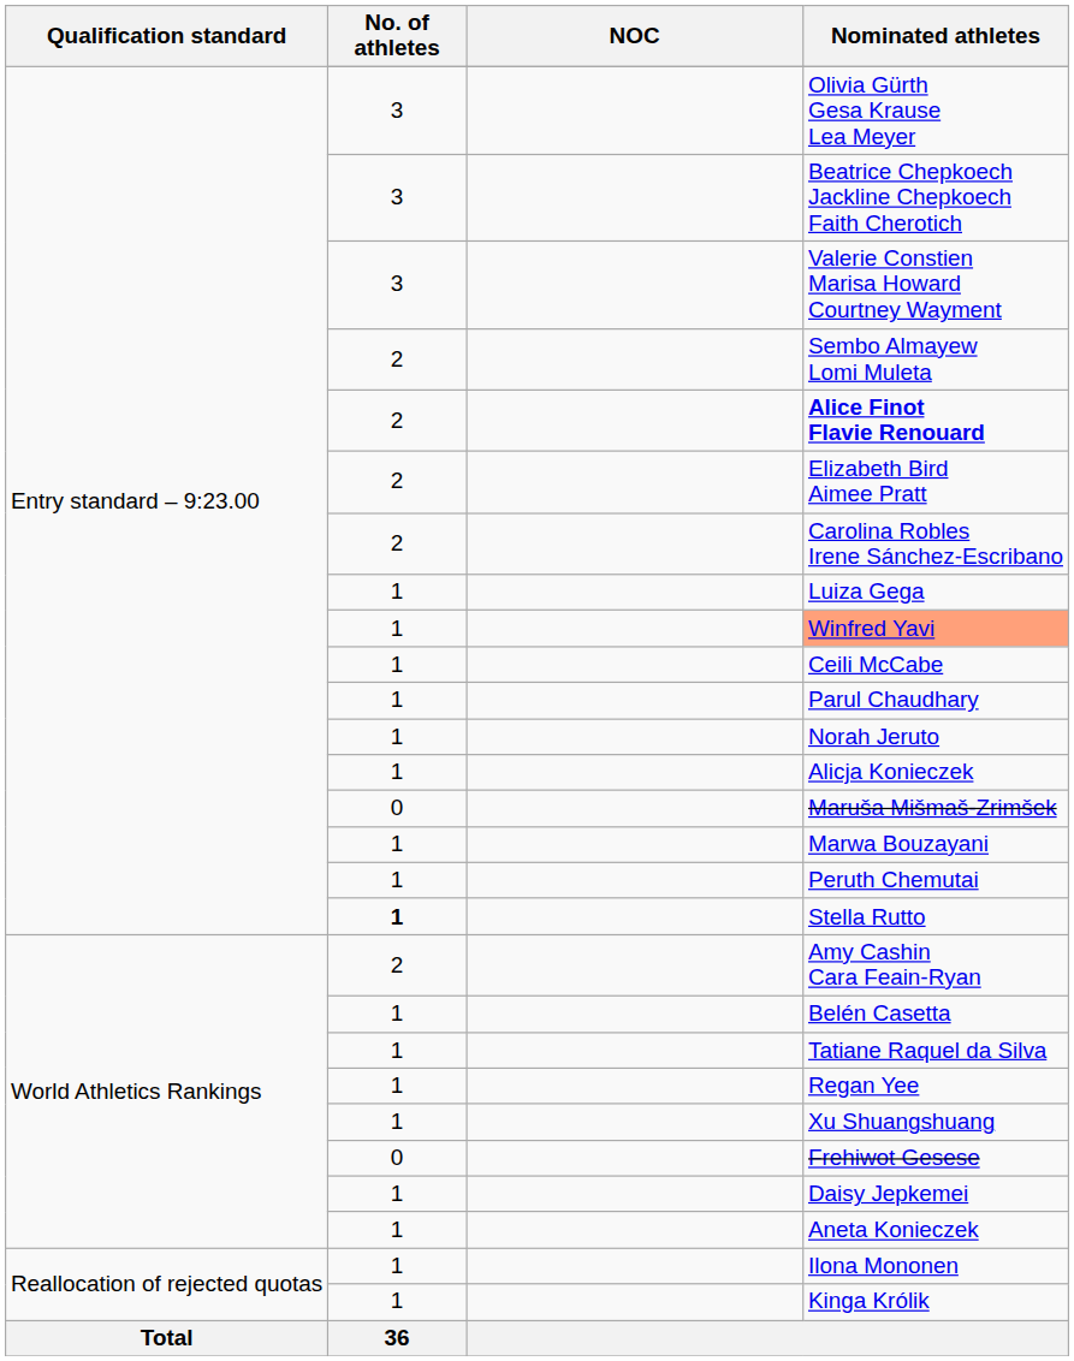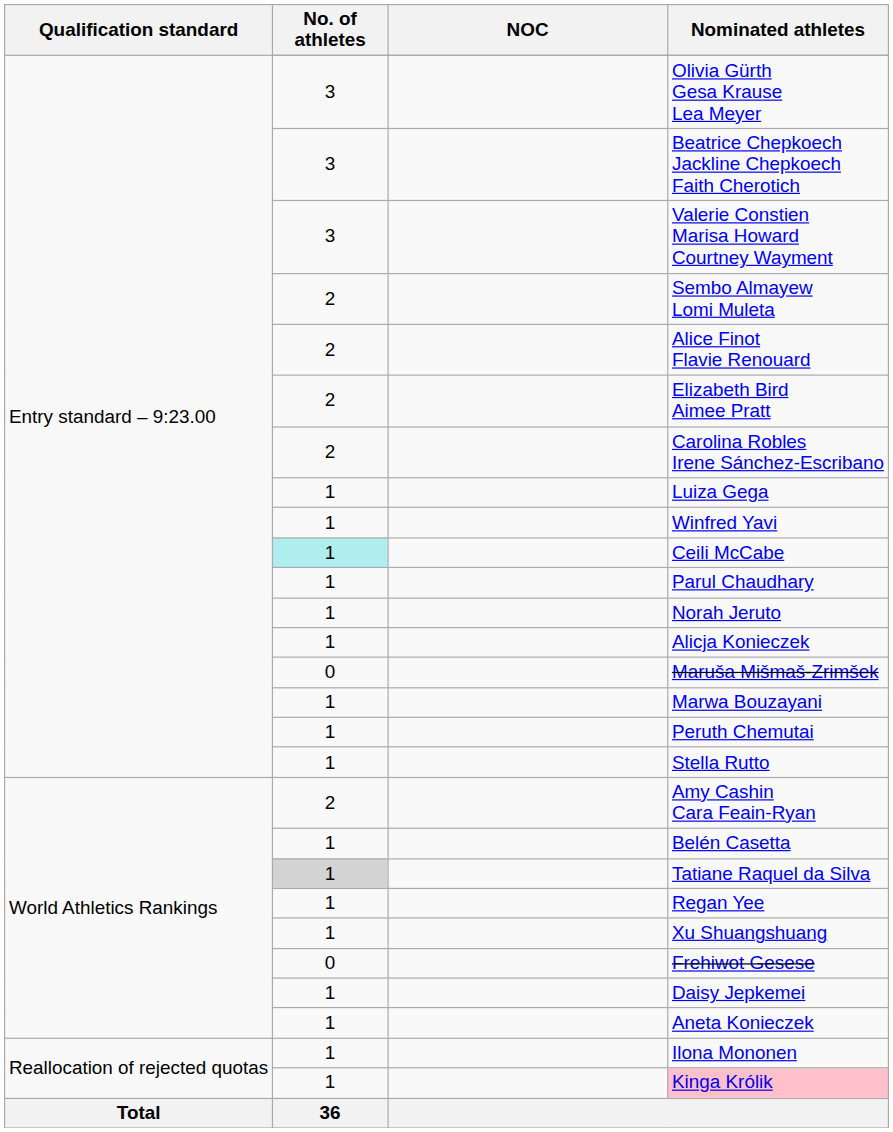Alice Finot Flavie Renouard | Nominated athletes: bold -> normal
Winfred Yavi | Nominated athletes: lightsalmon background -> no background
Ceili McCabe | No. of athletes: no background -> paleturquoise background
Stella Rutto | No. of athletes: bold -> normal
Tatiane Raquel da Silva | No. of athletes: no background -> lightgrey background
Kinga Królik | Nominated athletes: no background -> pink background
